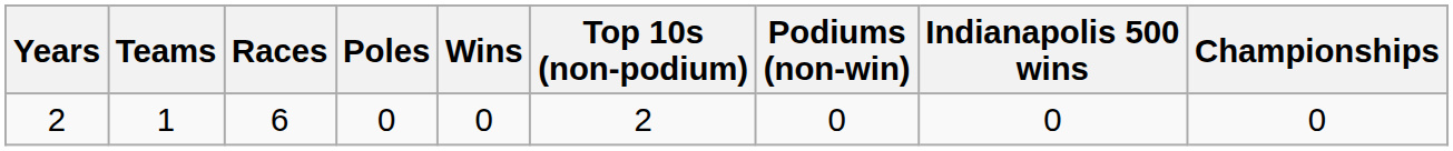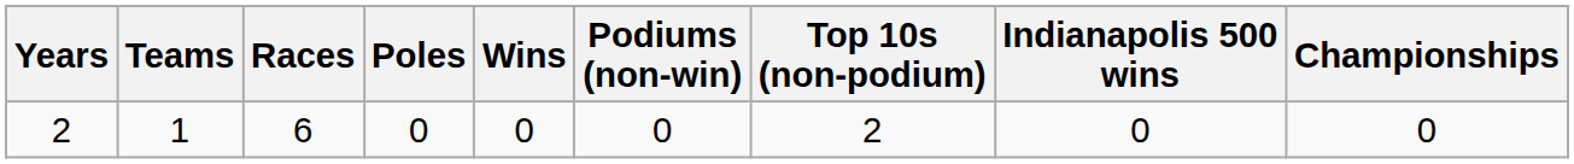columns swapped: Podiums (non-win) <-> Top 10s (non-podium)
